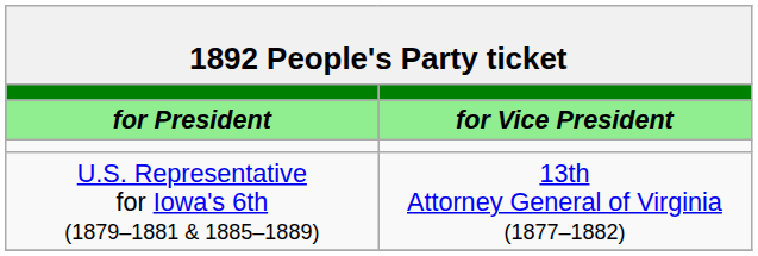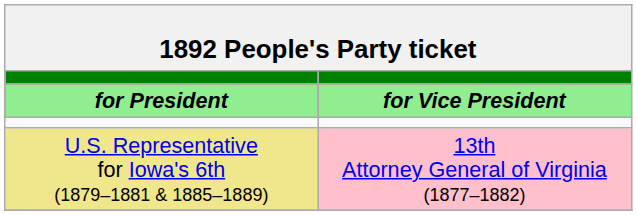U.S. Representative for Iowa's 6th (1879–1881 & 1885–1889) | column 1: no background -> khaki background
U.S. Representative for Iowa's 6th (1879–1881 & 1885–1889) | column 2: no background -> pink background
